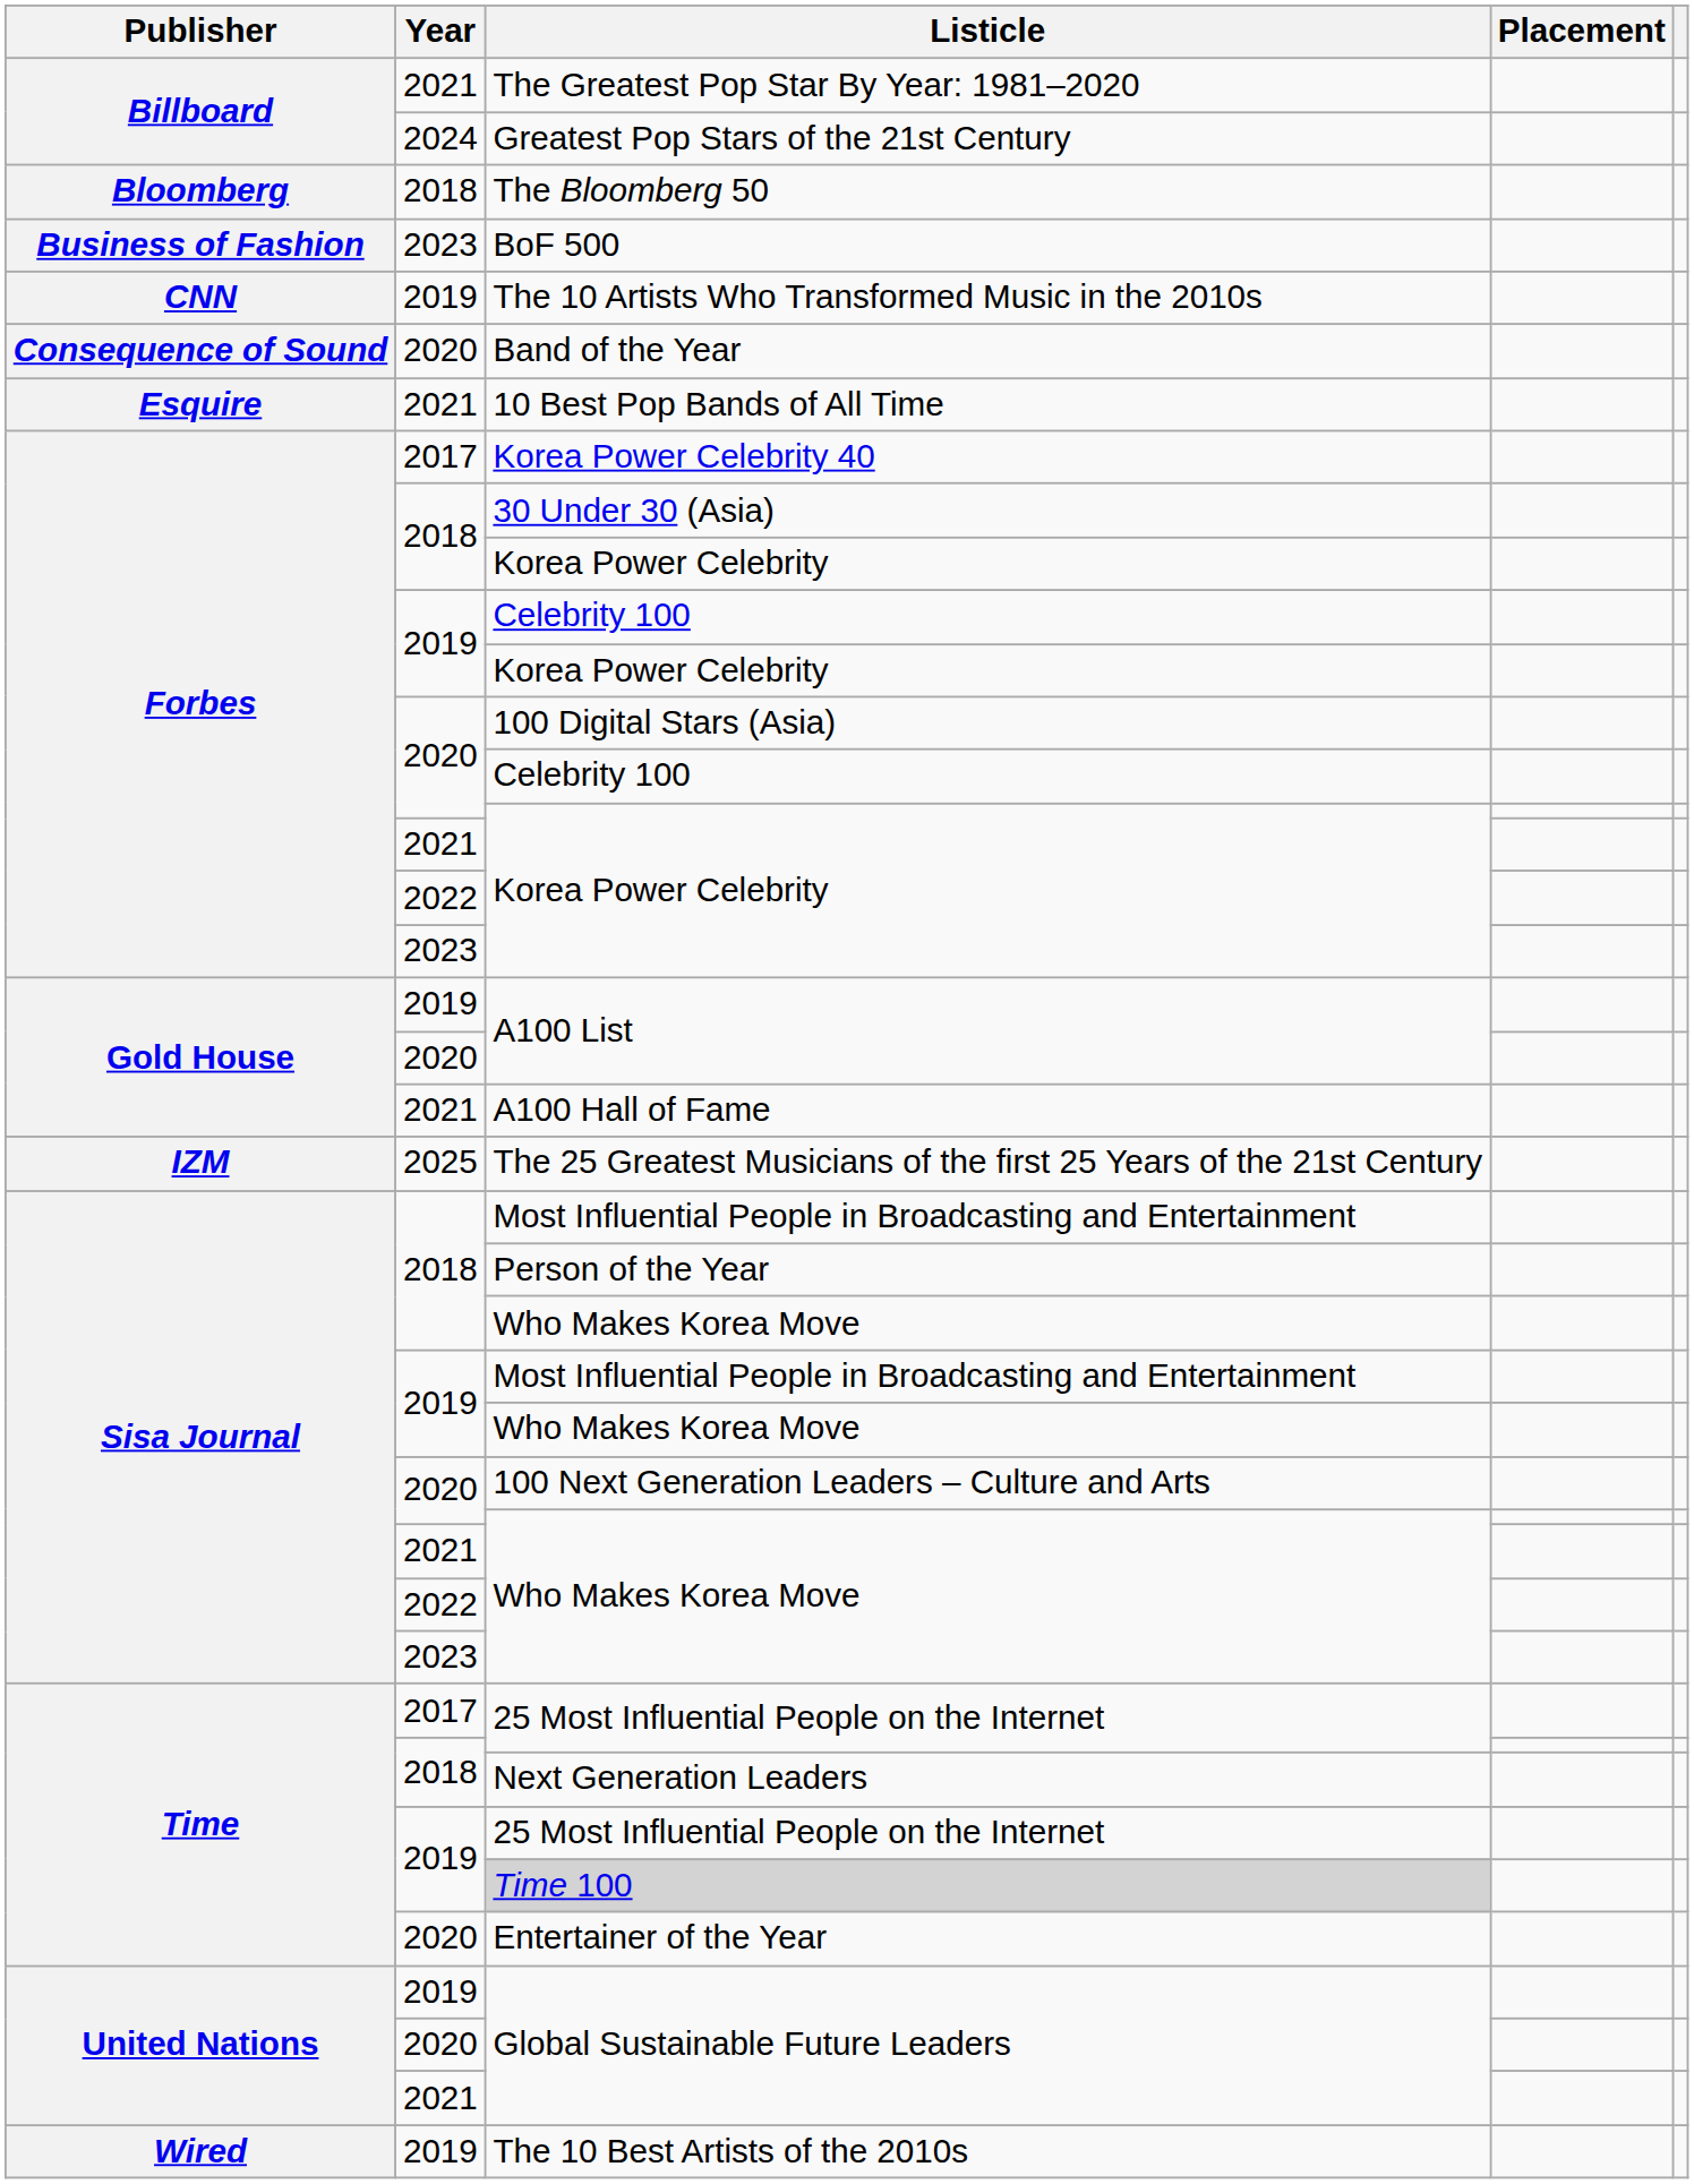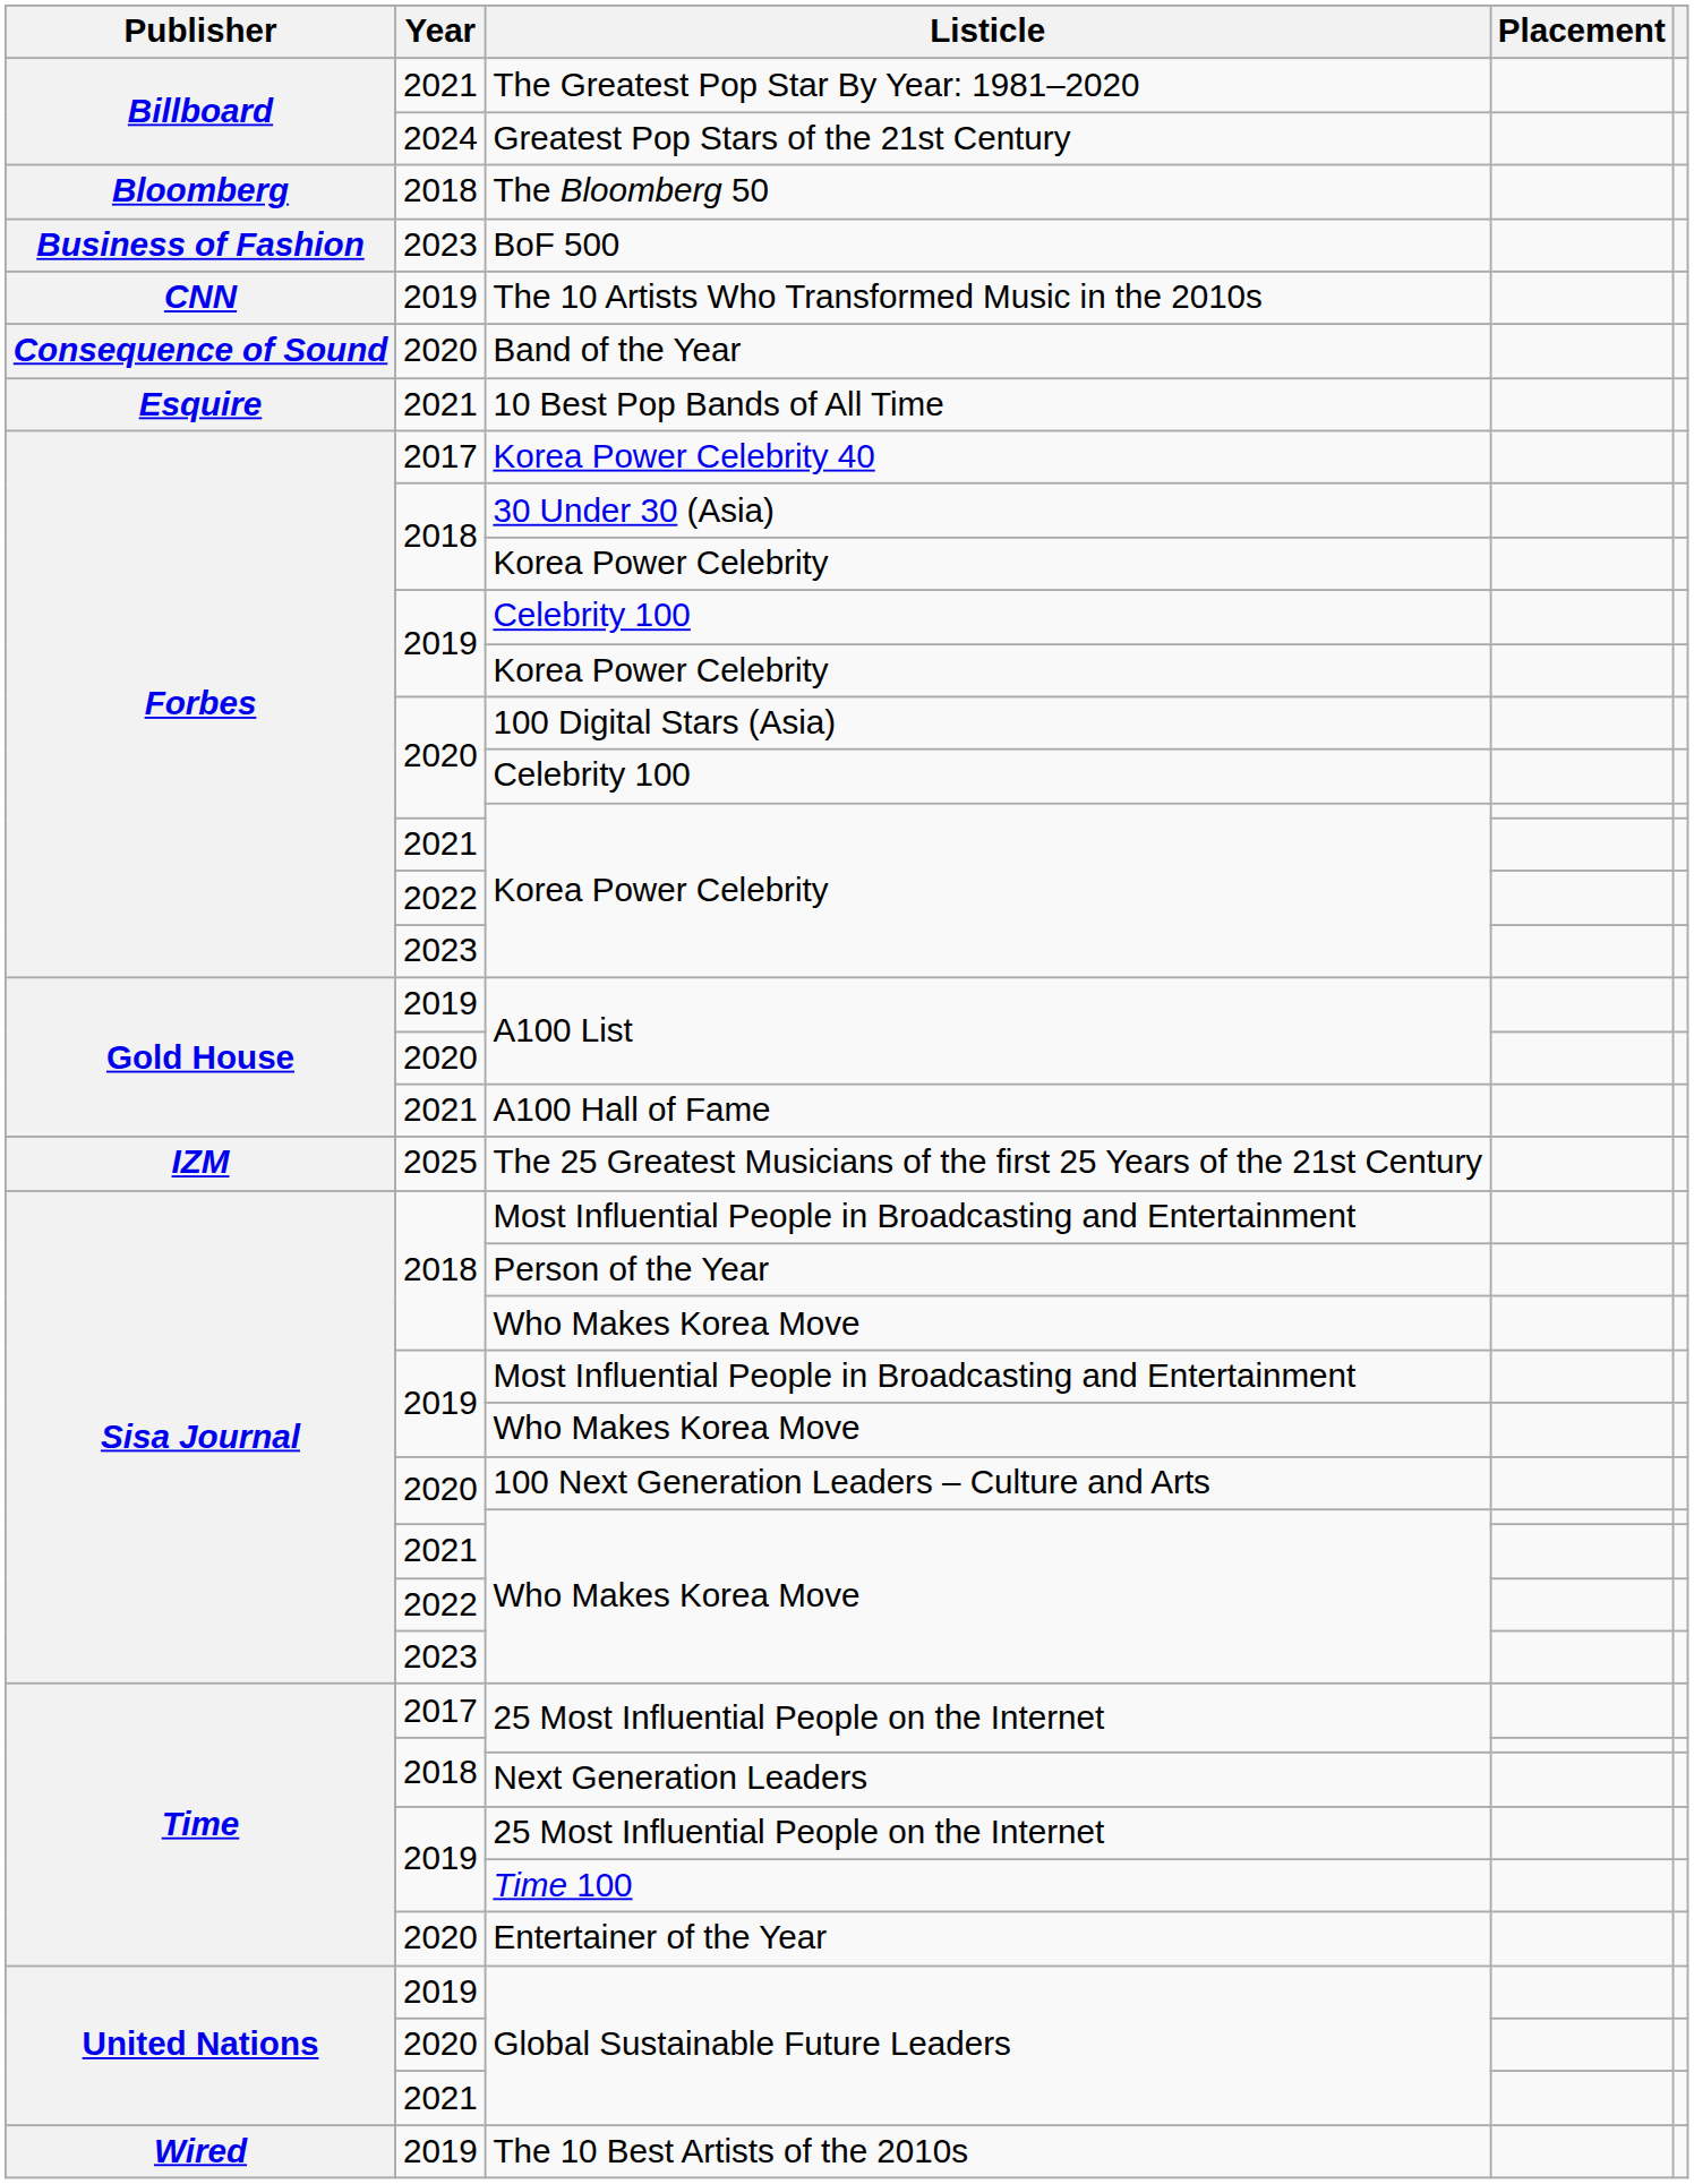Time 100 | Listicle: lightgrey background -> no background
